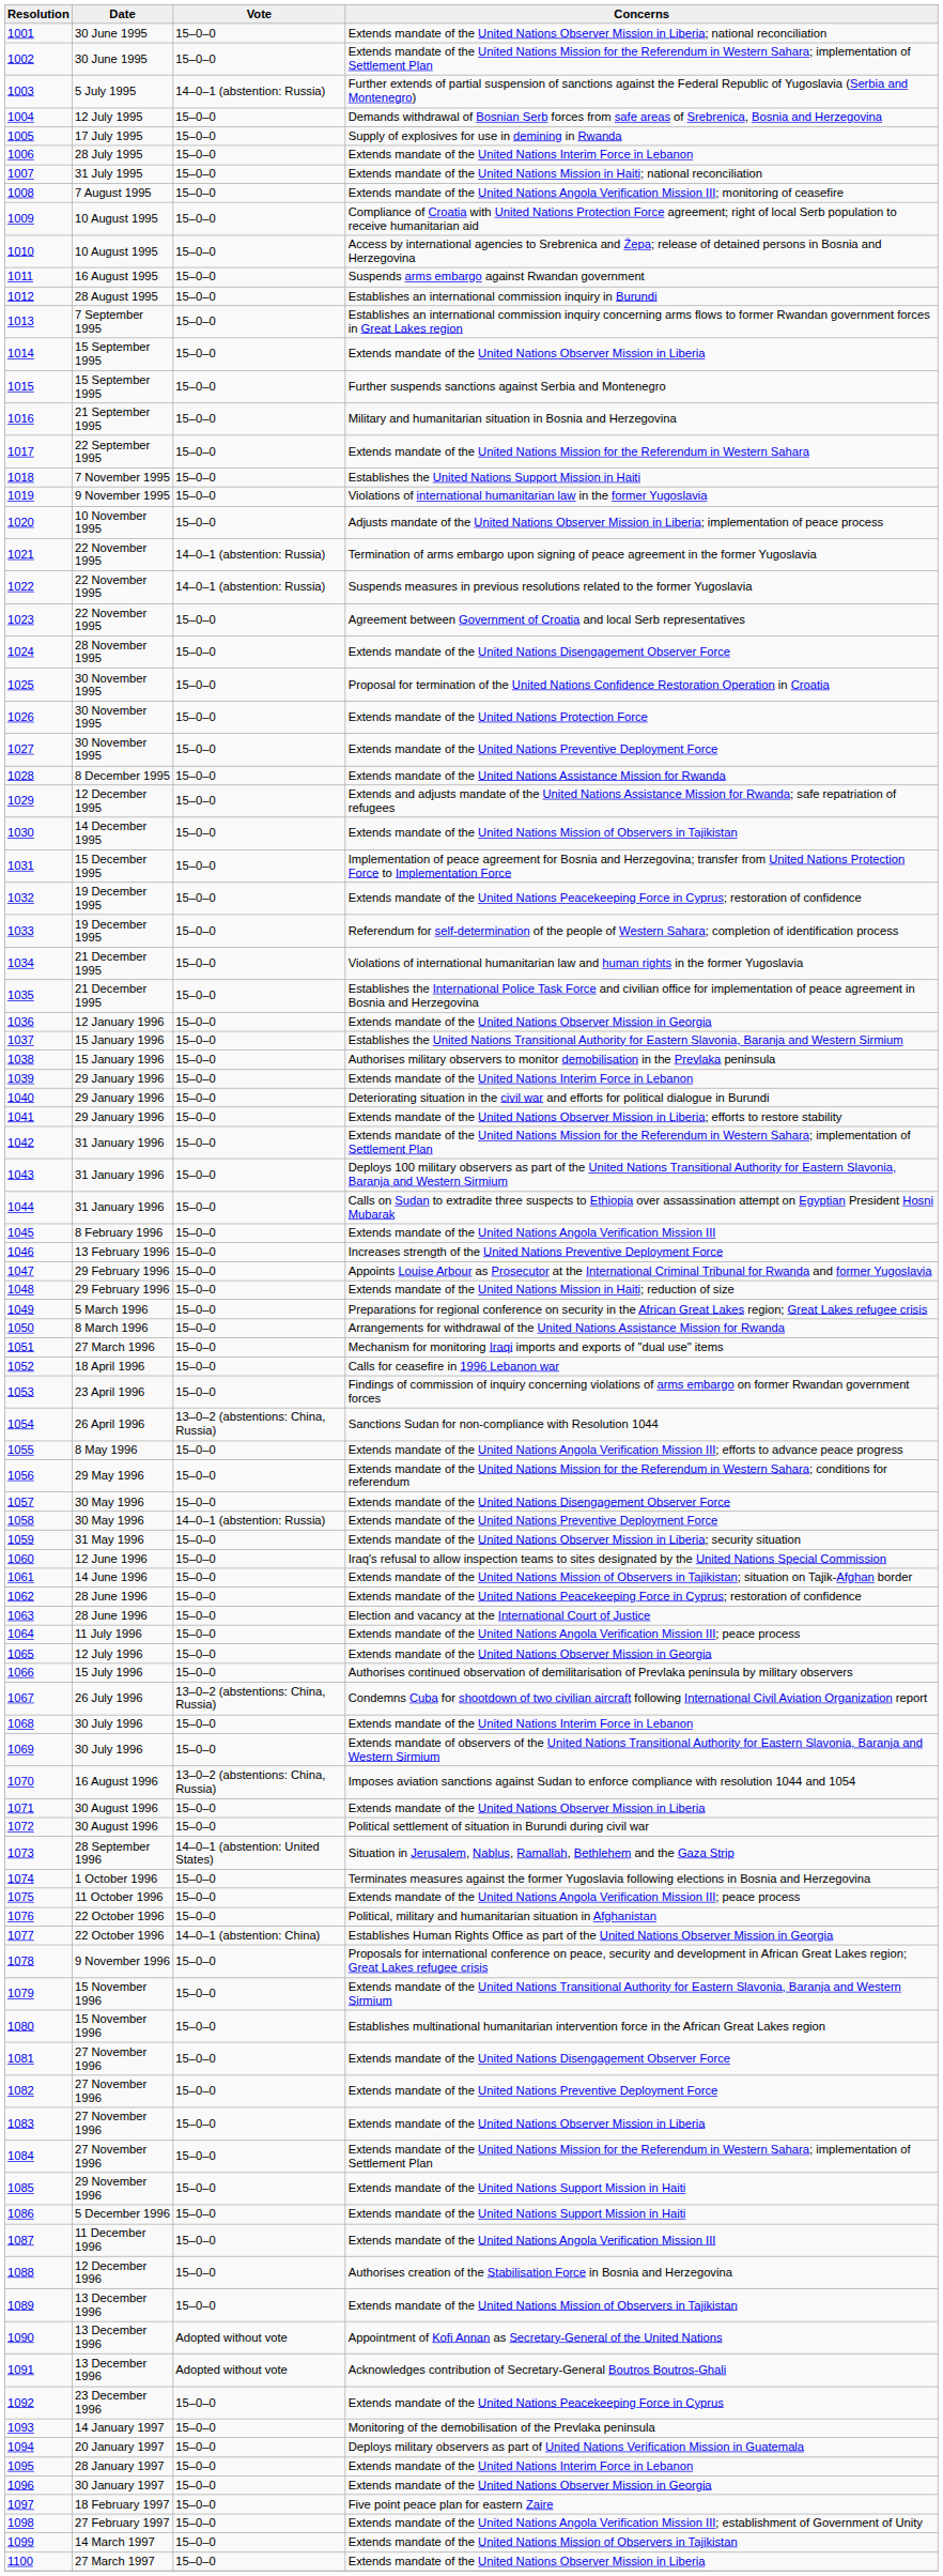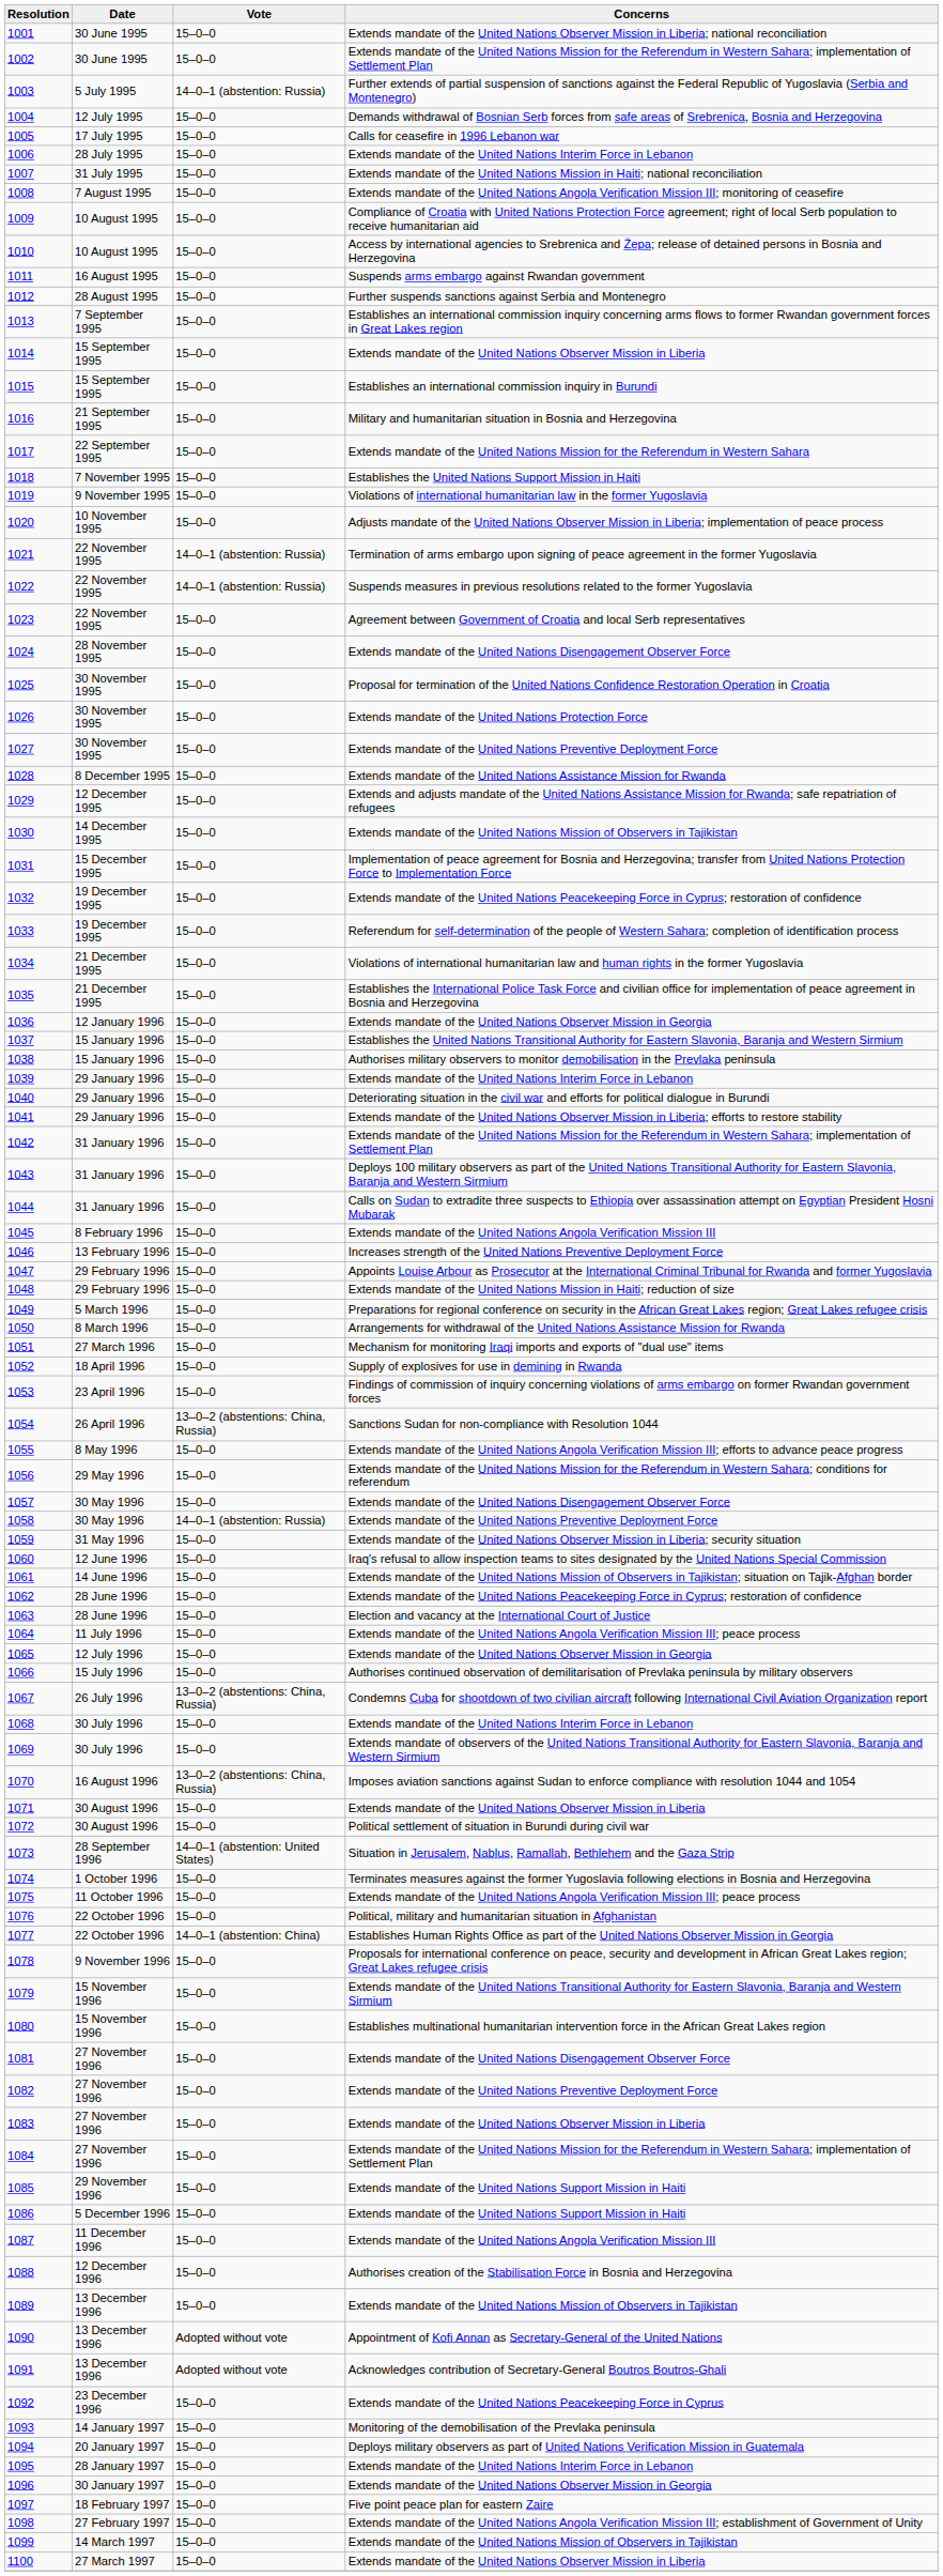1005 | Concerns: Supply of explosives for use in demining in Rwanda -> Calls for ceasefire in 1996 Lebanon war
1012 | Concerns: Establishes an international commission inquiry in Burundi -> Further suspends sanctions against Serbia and Montenegro
1015 | Concerns: Further suspends sanctions against Serbia and Montenegro -> Establishes an international commission inquiry in Burundi
1052 | Concerns: Calls for ceasefire in 1996 Lebanon war -> Supply of explosives for use in demining in Rwanda
